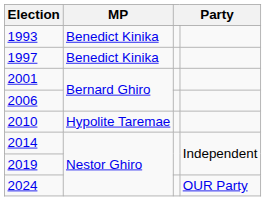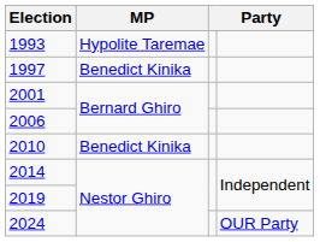1993 | MP: Benedict Kinika -> Hypolite Taremae
2010 | MP: Hypolite Taremae -> Benedict Kinika
